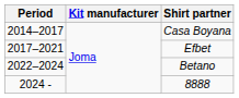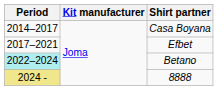Betano | Period: no background -> paleturquoise background
8888 | Period: no background -> khaki background
